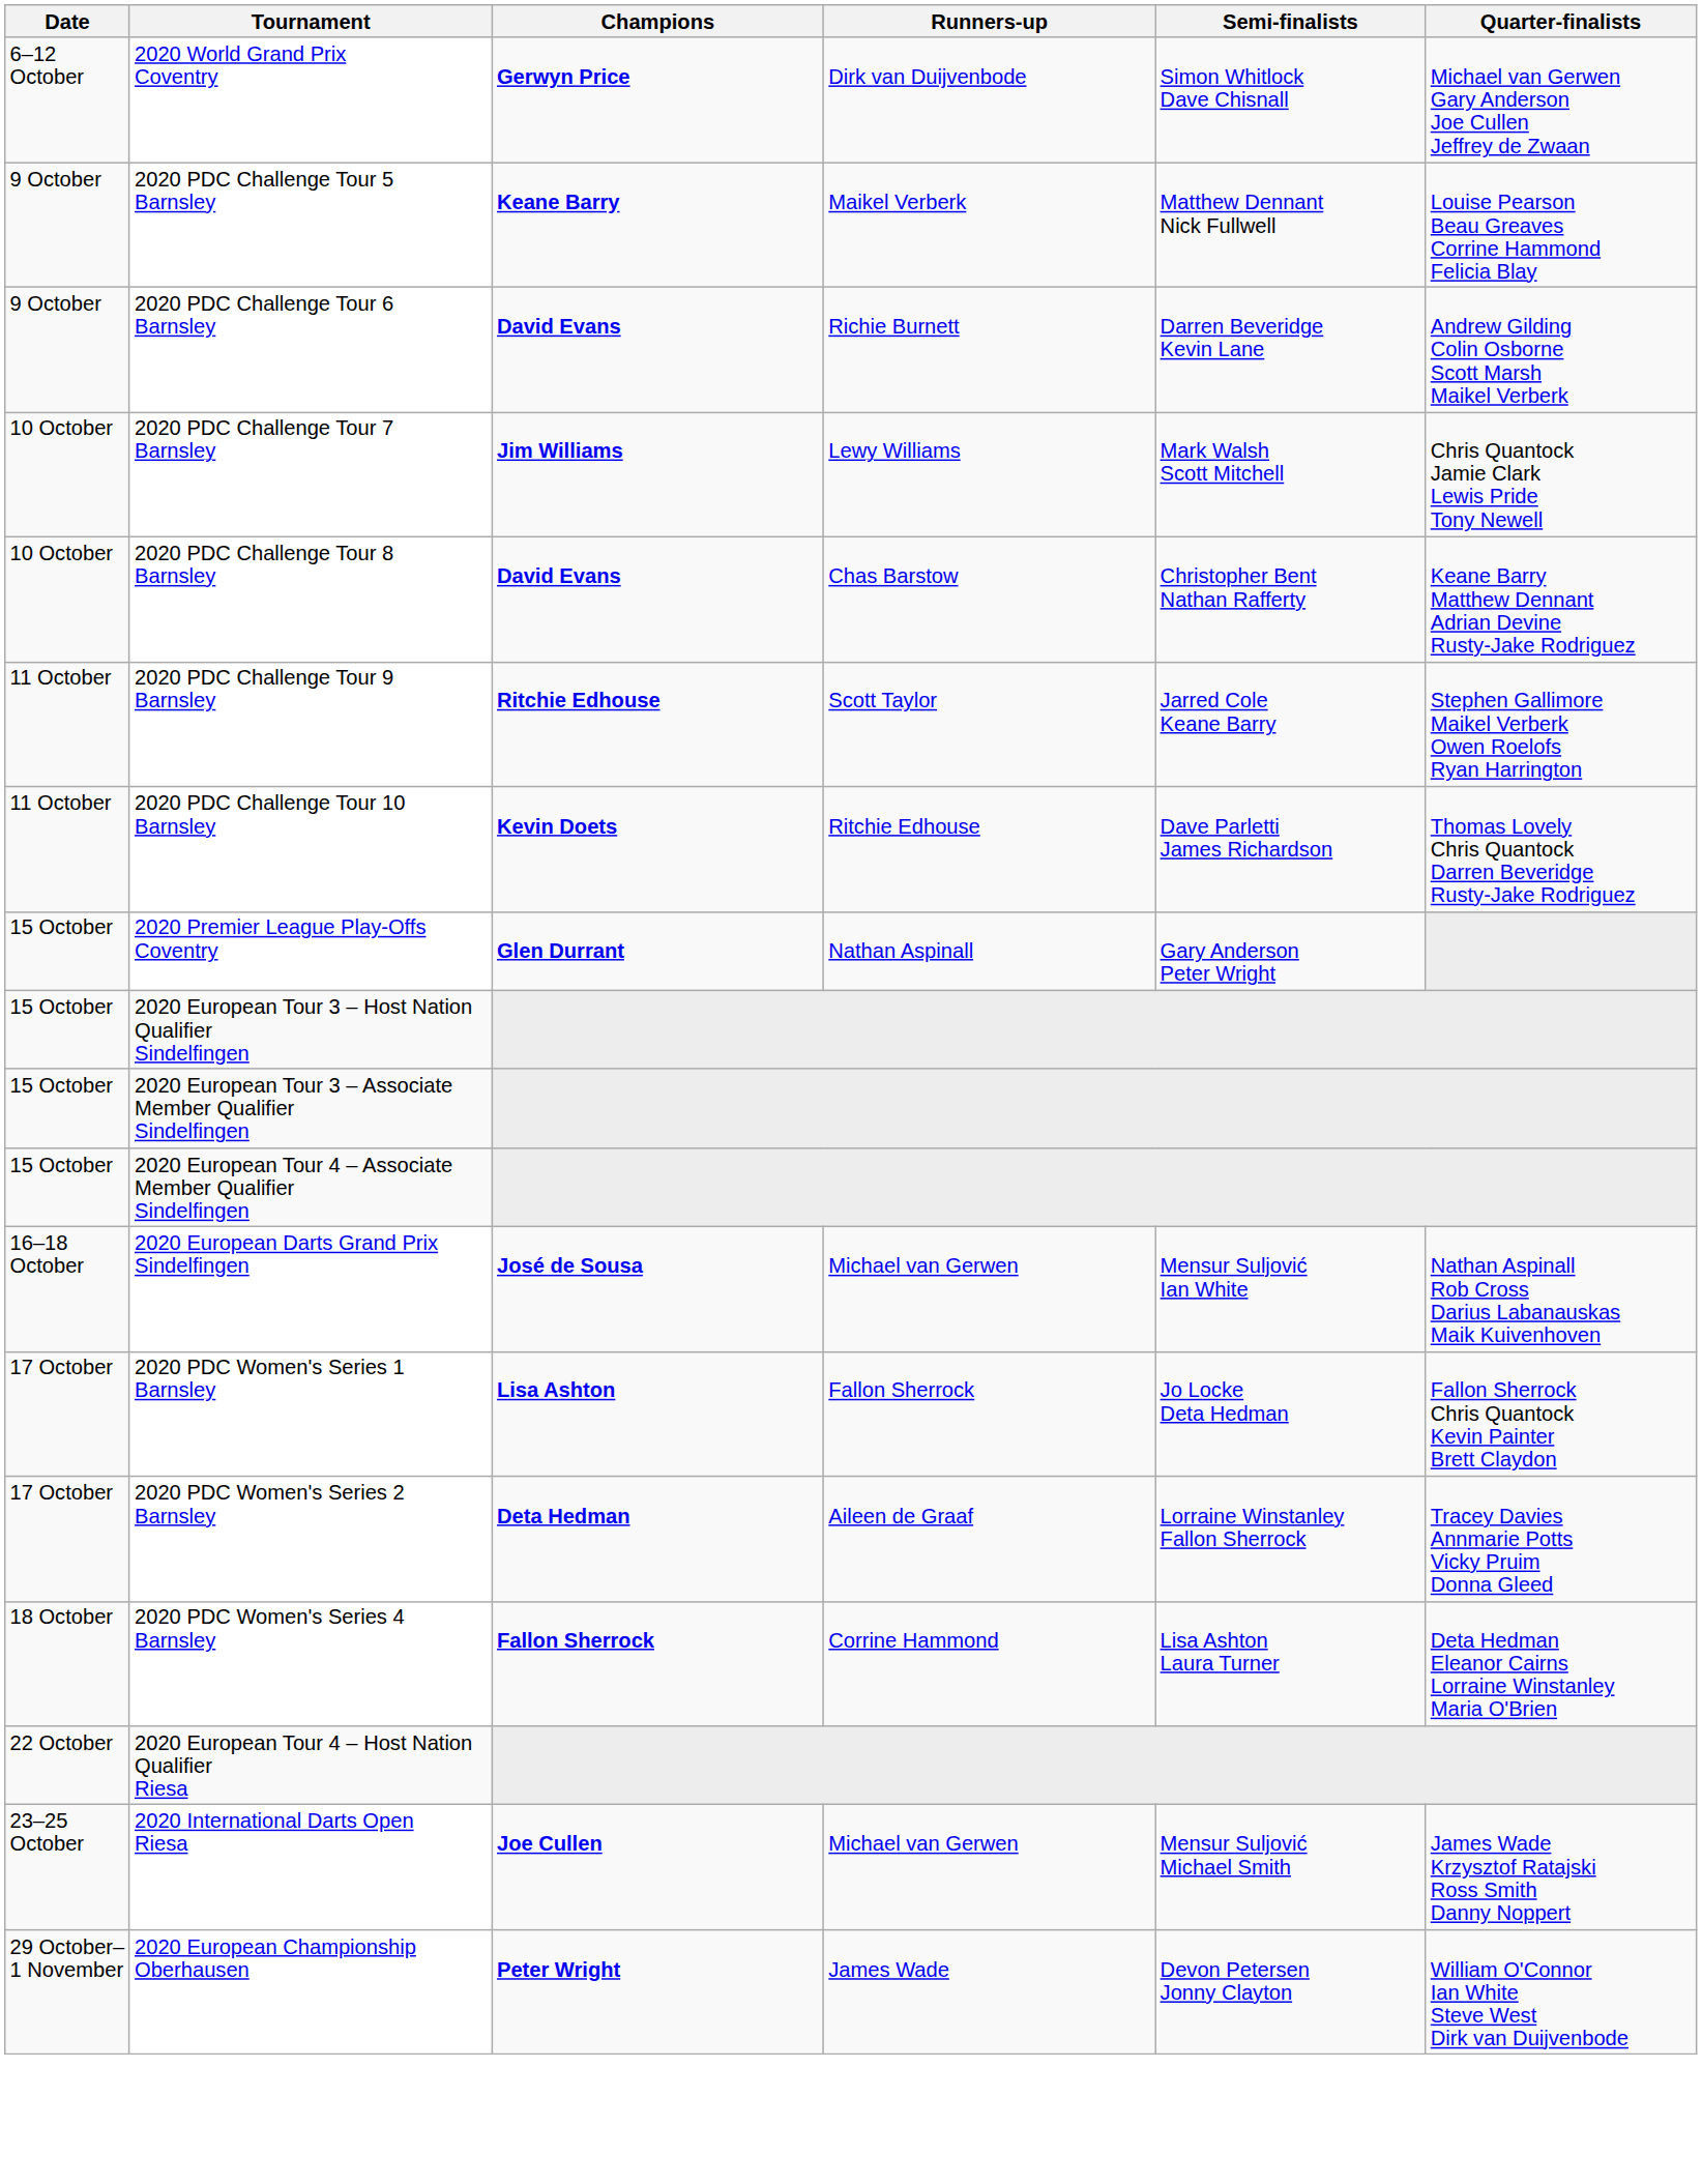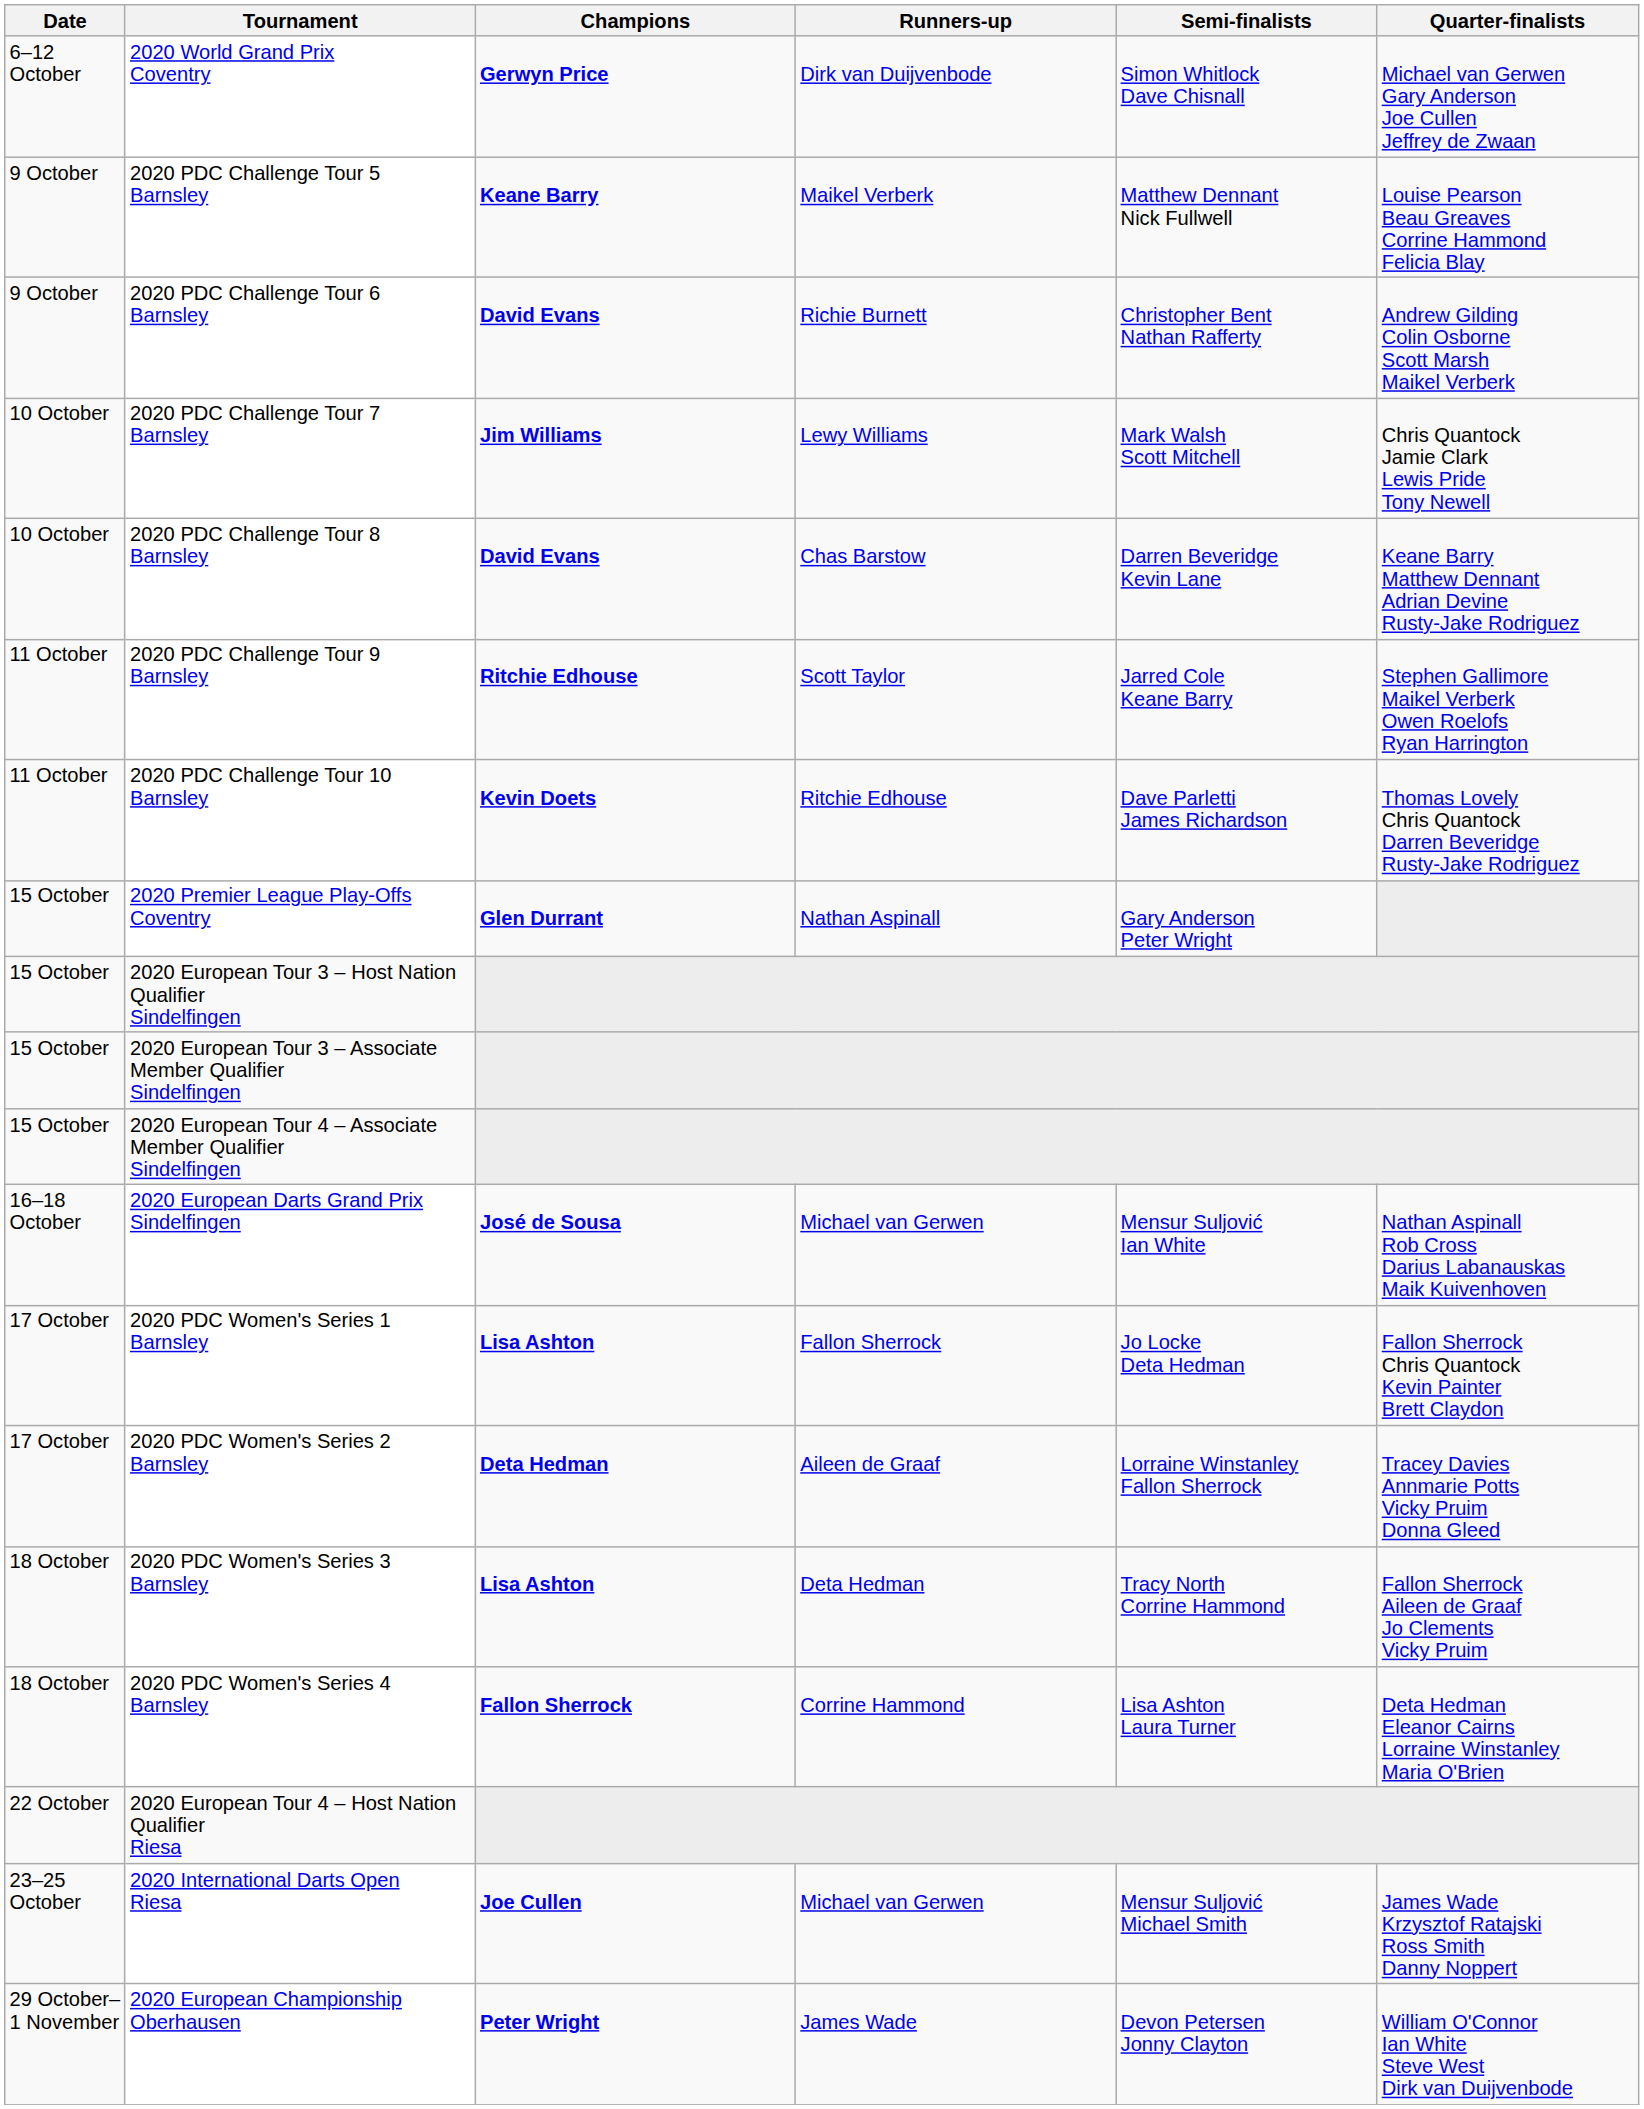2020 PDC Challenge Tour 6 Barnsley | Semi-finalists: Darren Beveridge Kevin Lane -> Christopher Bent Nathan Rafferty
2020 PDC Challenge Tour 8 Barnsley | Semi-finalists: Christopher Bent Nathan Rafferty -> Darren Beveridge Kevin Lane
+ row: 18 October | 2020 PDC Women's Series 3 Barnsley | Lisa Ashton | Deta Hedman | Tracy North Corrine Hammond | Fallon Sherrock Aileen de Graaf Jo Clements Vicky Pruim
